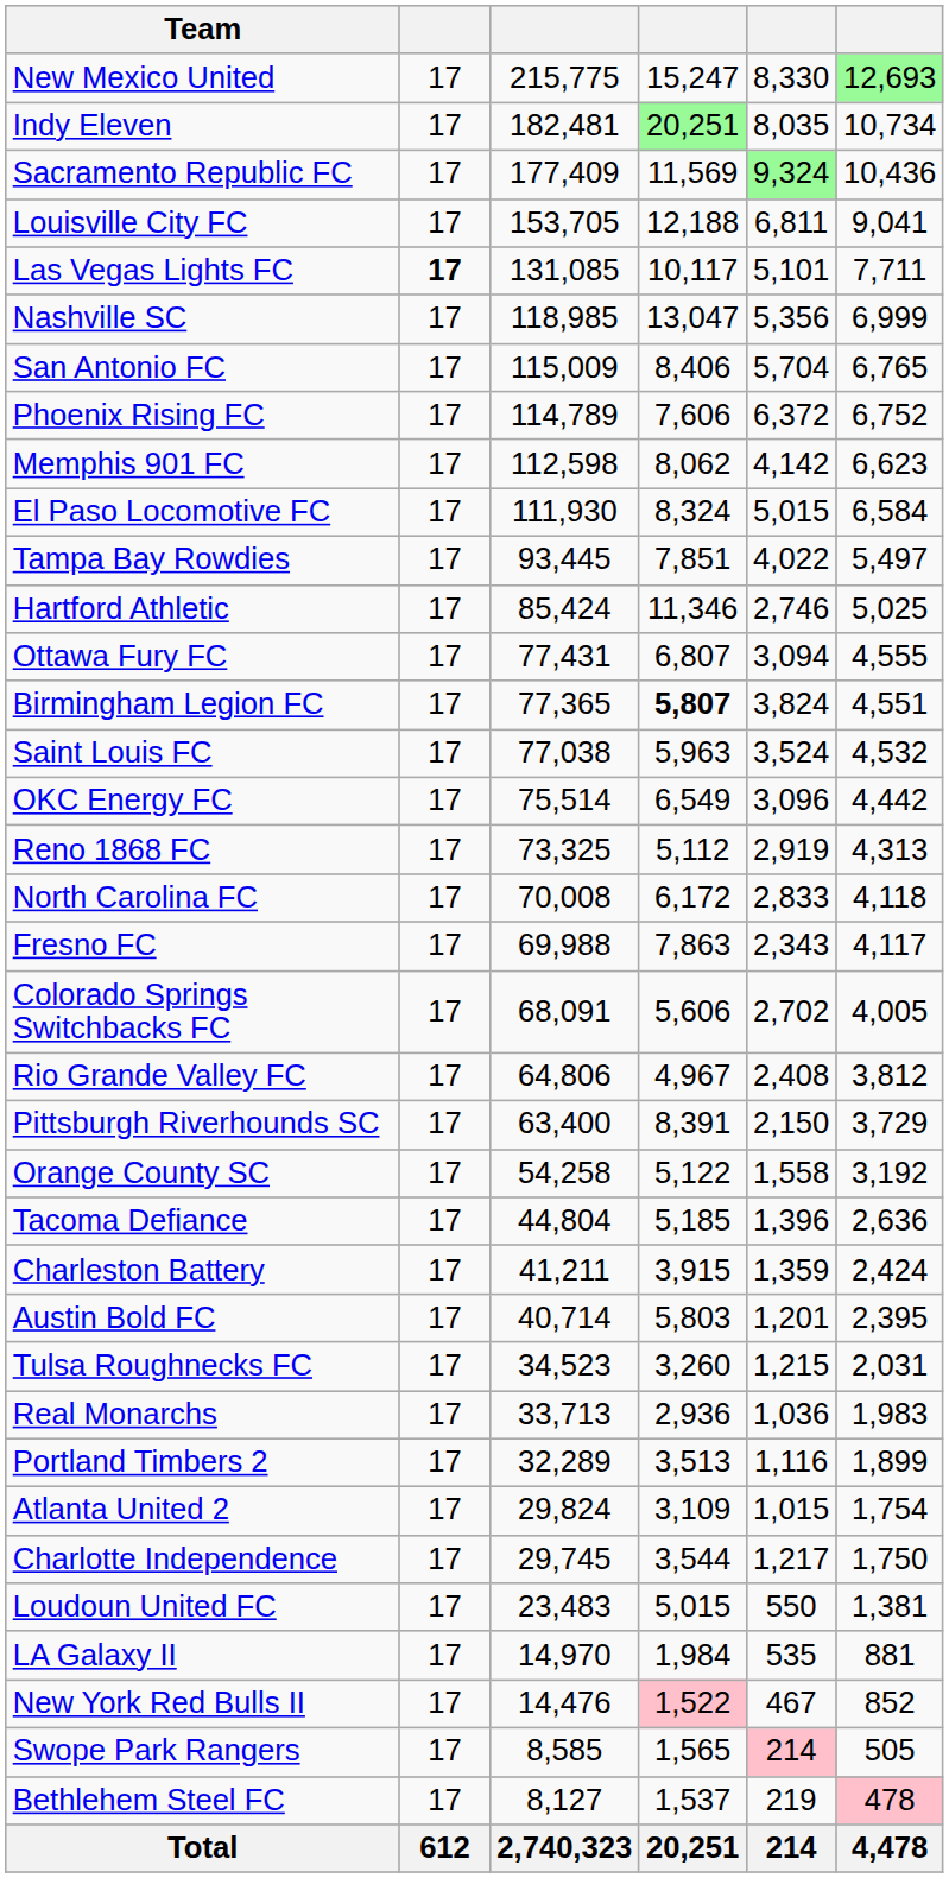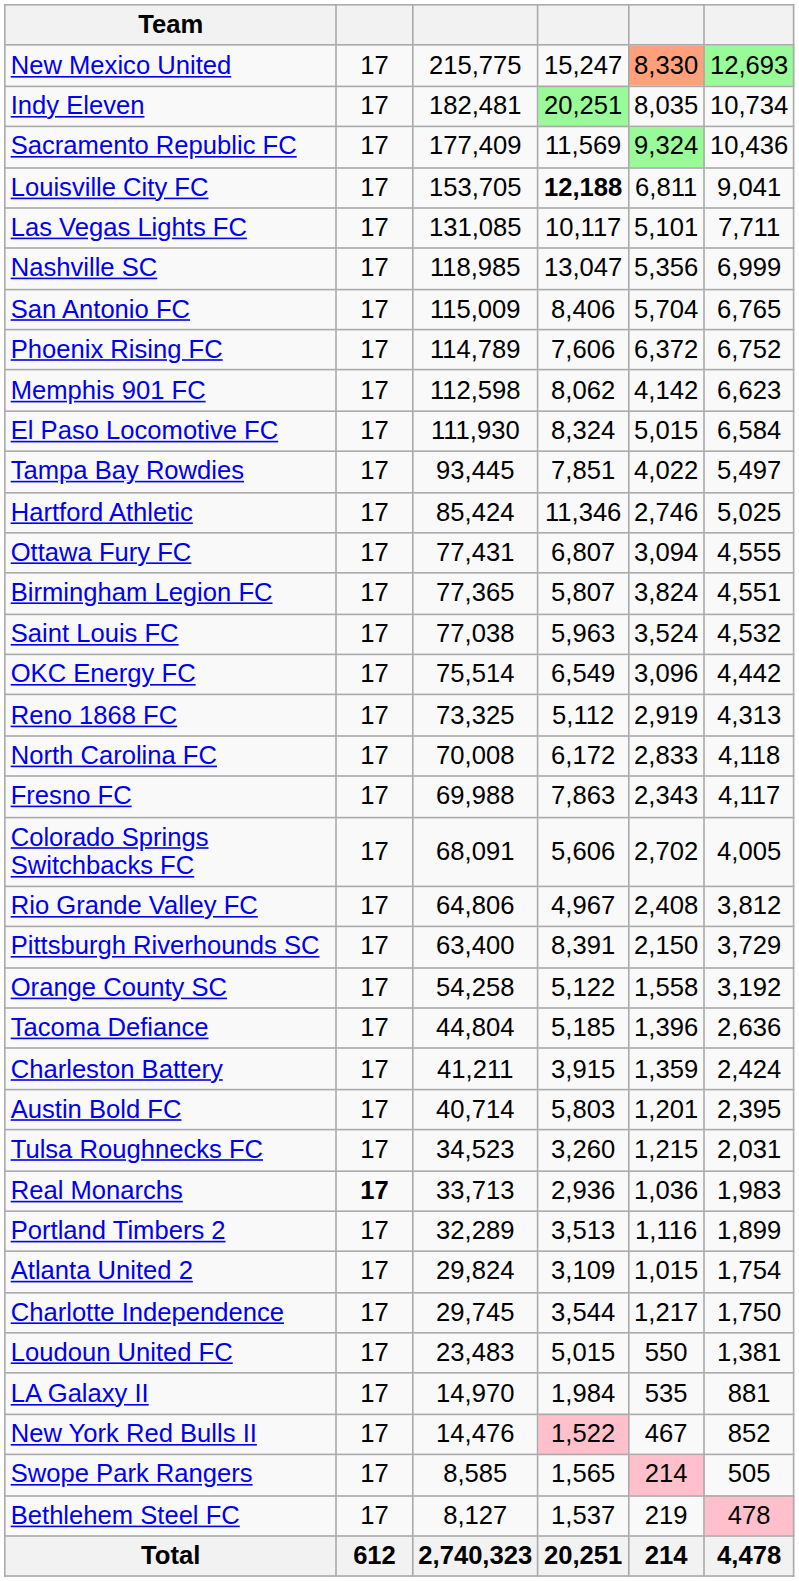New Mexico United | column 5: no background -> lightsalmon background
Louisville City FC | column 4: normal -> bold
Las Vegas Lights FC | column 2: bold -> normal
Birmingham Legion FC | column 4: bold -> normal
Real Monarchs | column 2: normal -> bold
